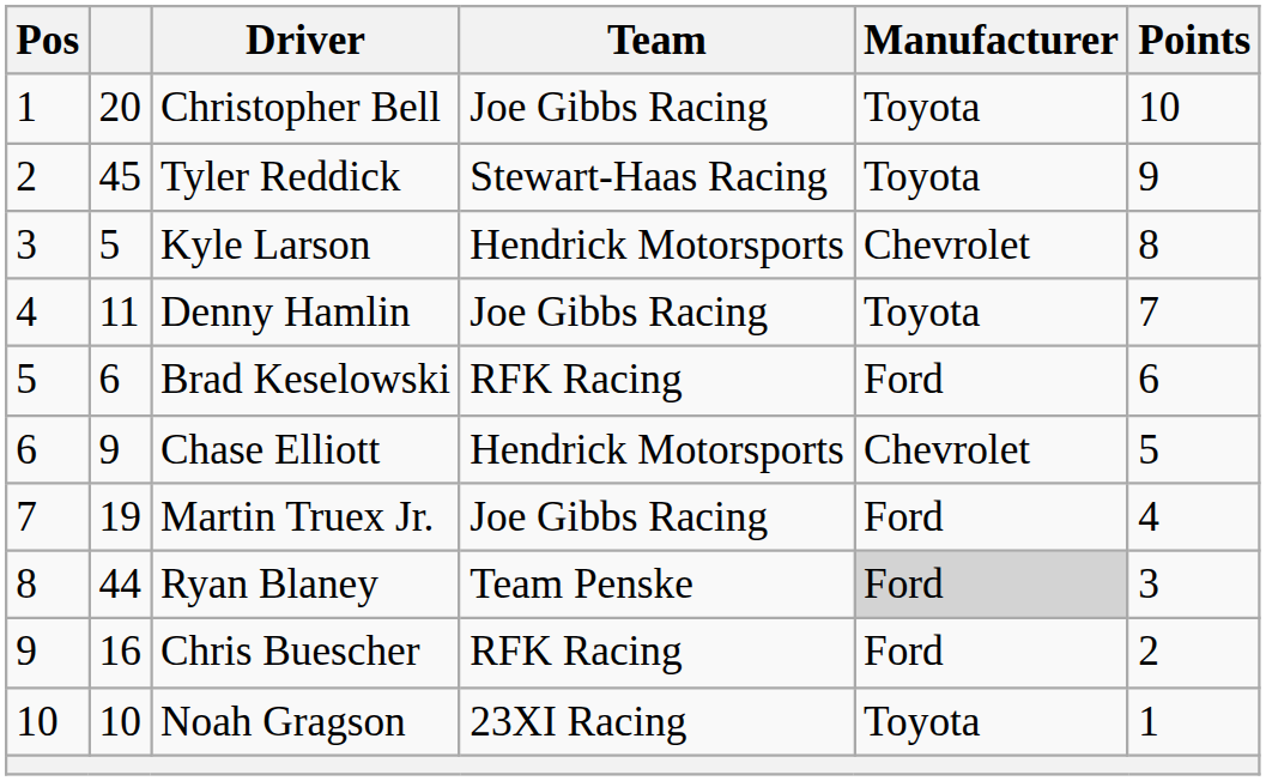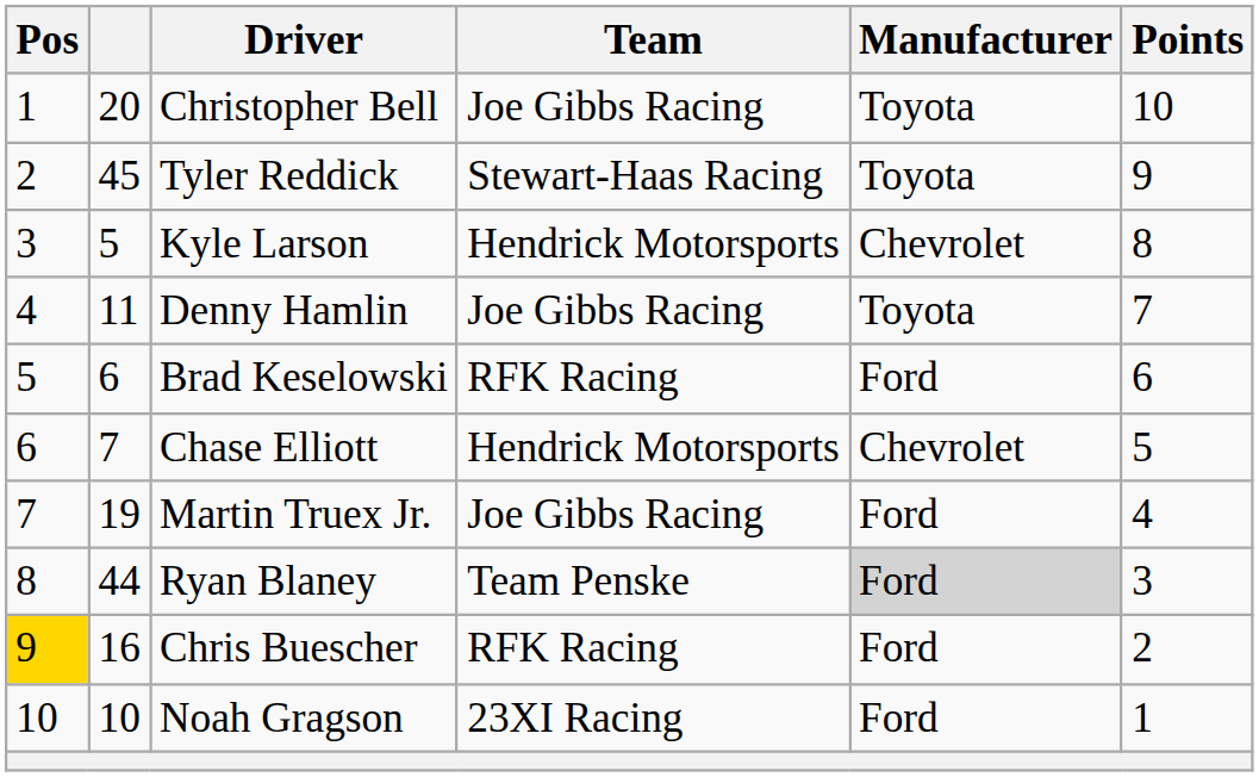Chase Elliott | column 2: 9 -> 7
Chris Buescher | Pos: no background -> gold background
Noah Gragson | Manufacturer: Toyota -> Ford
